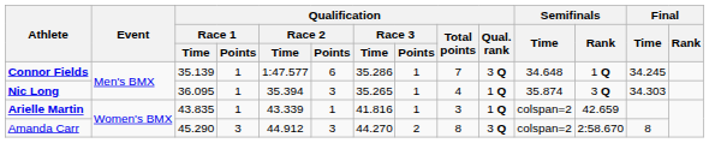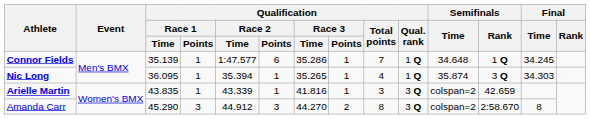Connor Fields | Qualification / Qual. rank: 3 Q -> 1 Q
Nic Long | Qualification / Race 2 / Points: 3 -> 1
Arielle Martin | Qualification / Qual. rank: 1 Q -> 3 Q
